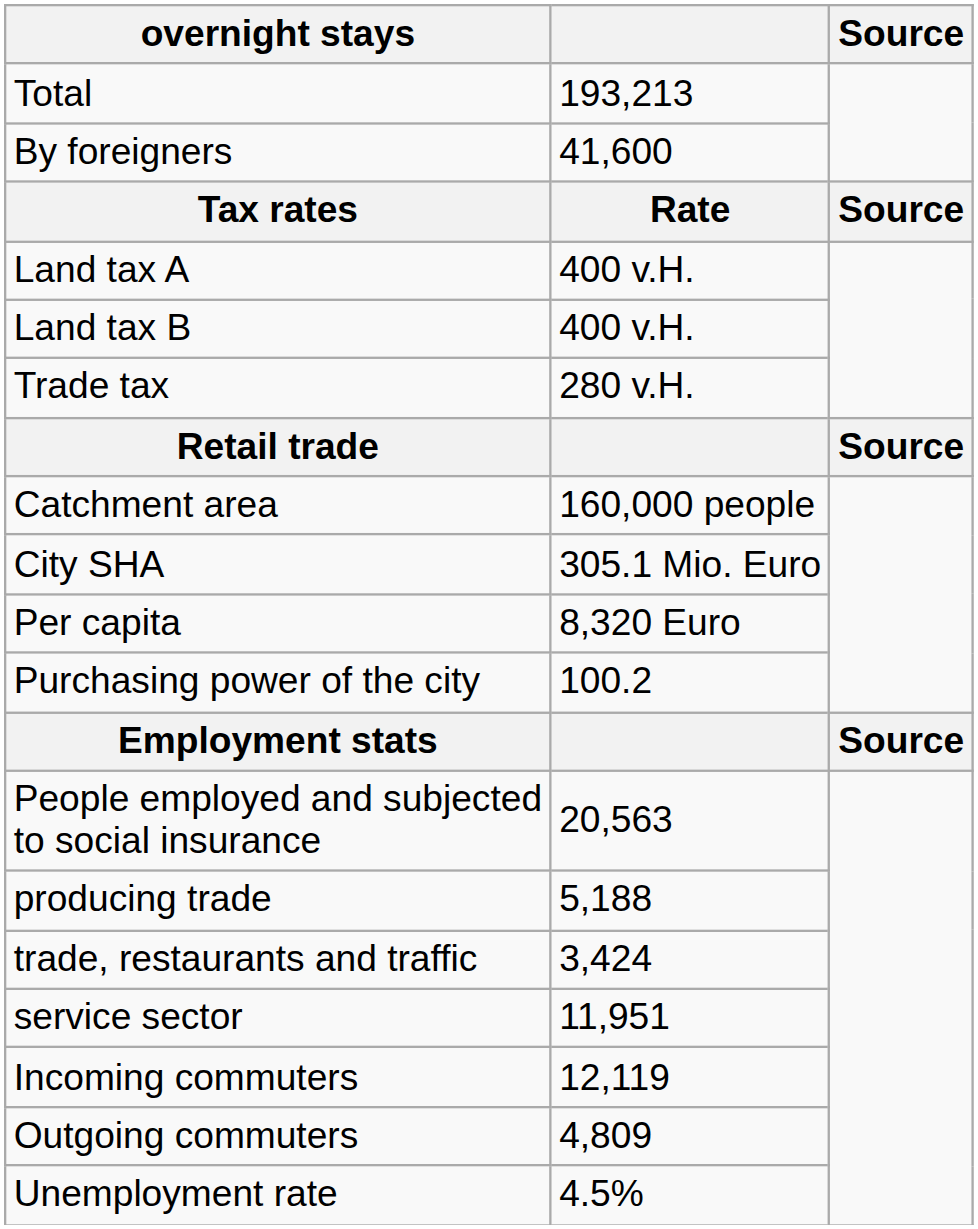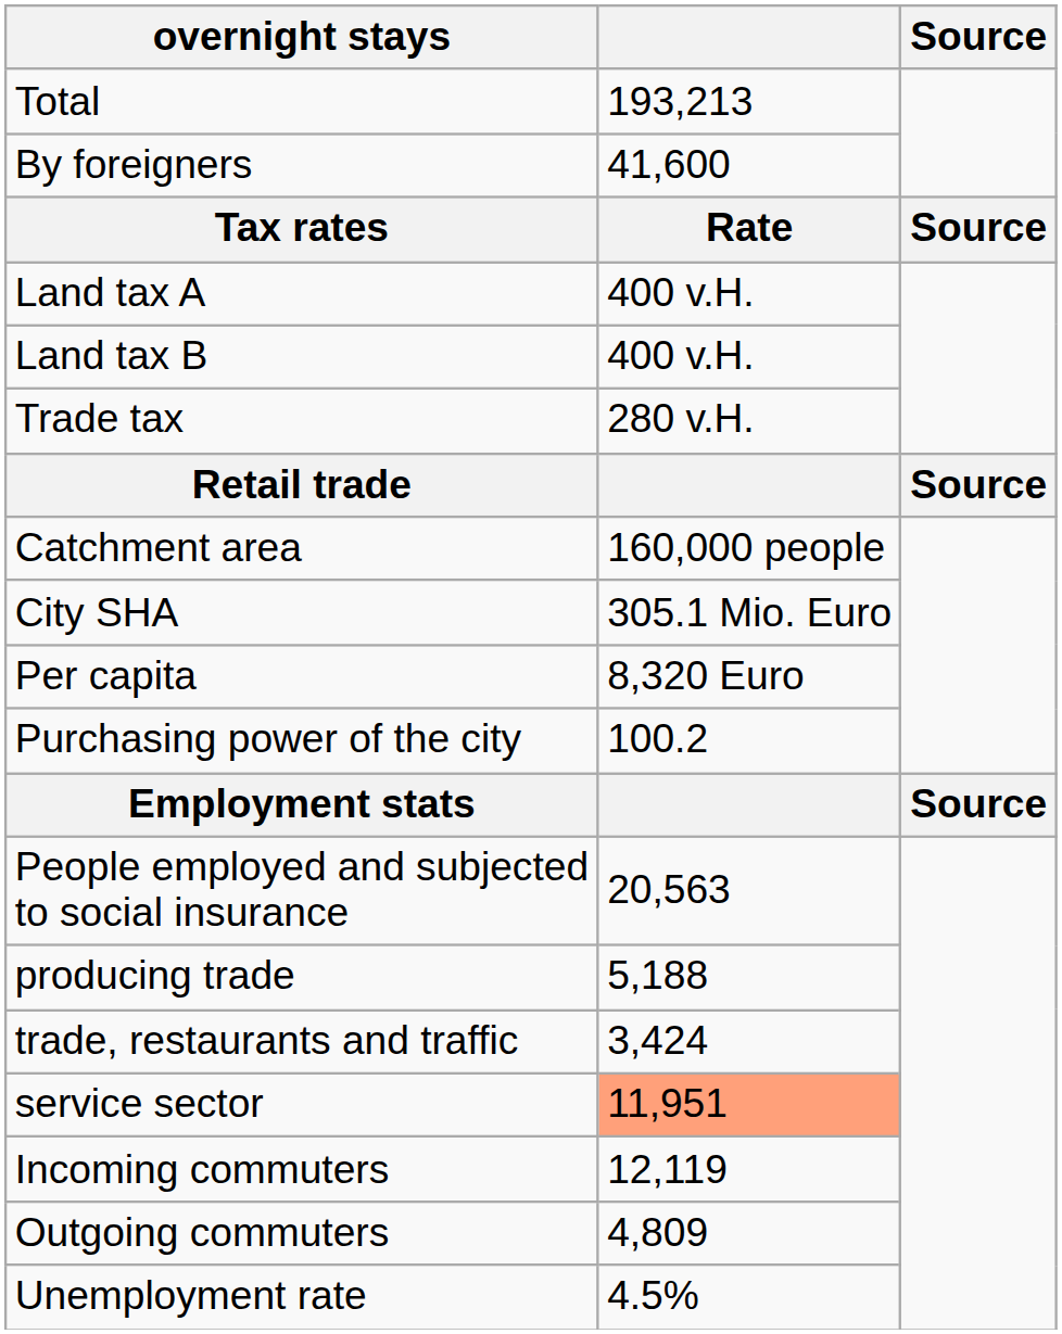service sector | column 2: no background -> lightsalmon background
